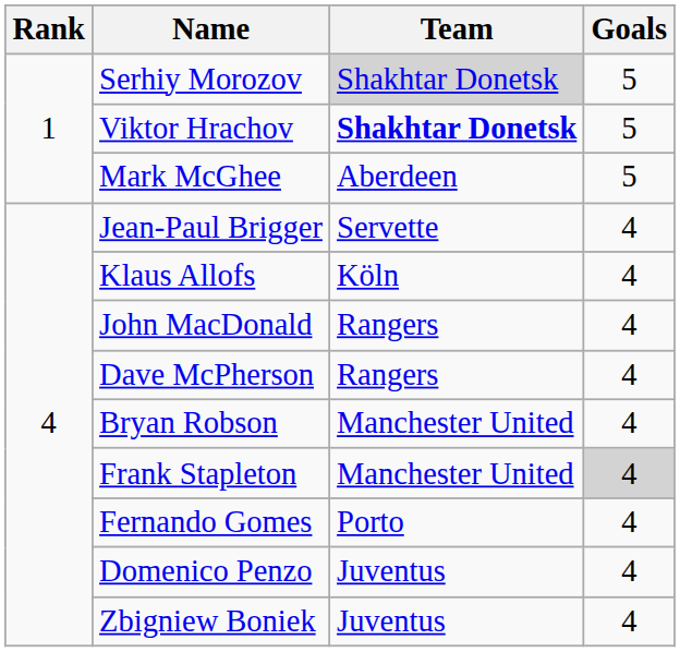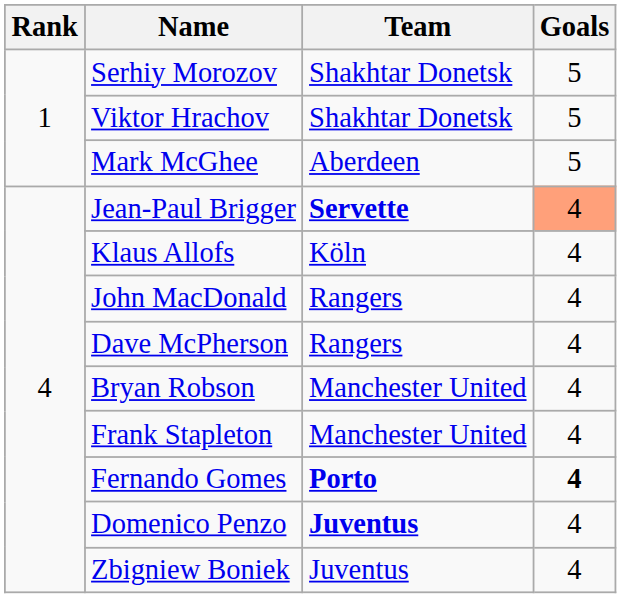Serhiy Morozov | Team: lightgrey background -> no background
Viktor Hrachov | Team: bold -> normal
Jean-Paul Brigger | Team: normal -> bold
Jean-Paul Brigger | Goals: no background -> lightsalmon background
Frank Stapleton | Goals: lightgrey background -> no background
Fernando Gomes | Team: normal -> bold
Fernando Gomes | Goals: normal -> bold
Domenico Penzo | Team: normal -> bold
